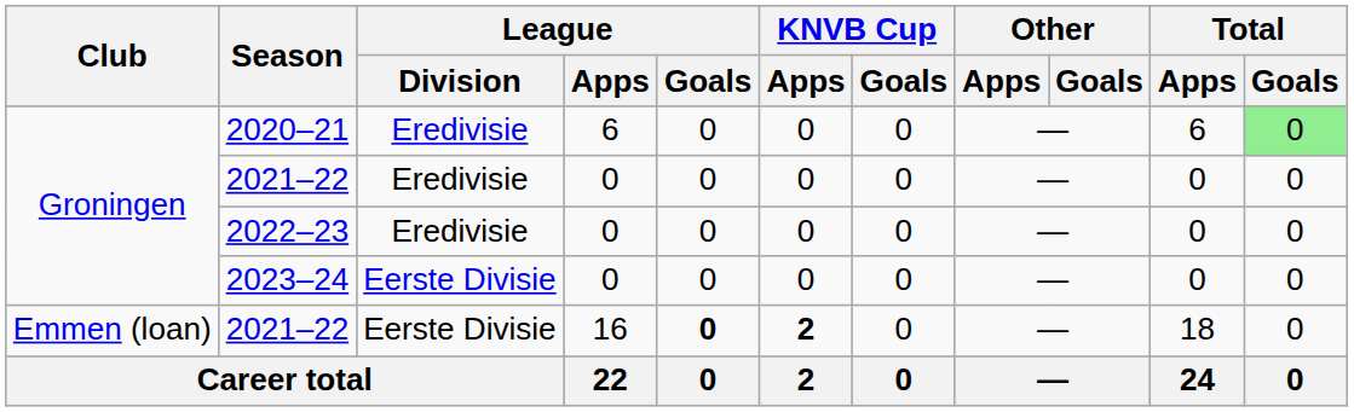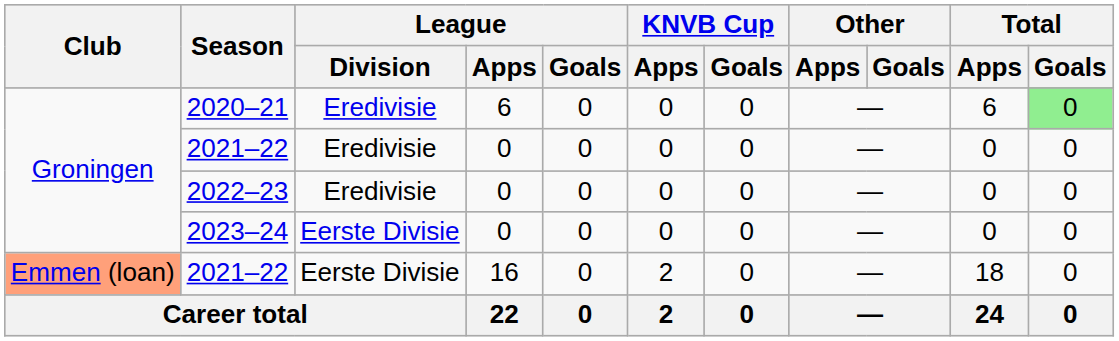2021–22 / 16 | Club: no background -> lightsalmon background
2021–22 / 16 | League / Goals: bold -> normal
2021–22 / 16 | KNVB Cup / Apps: bold -> normal
